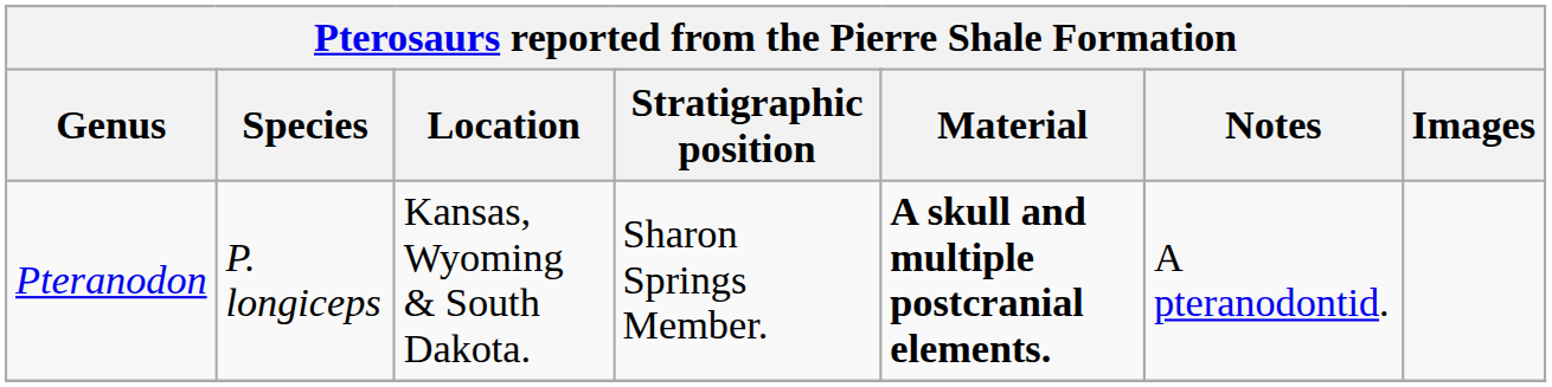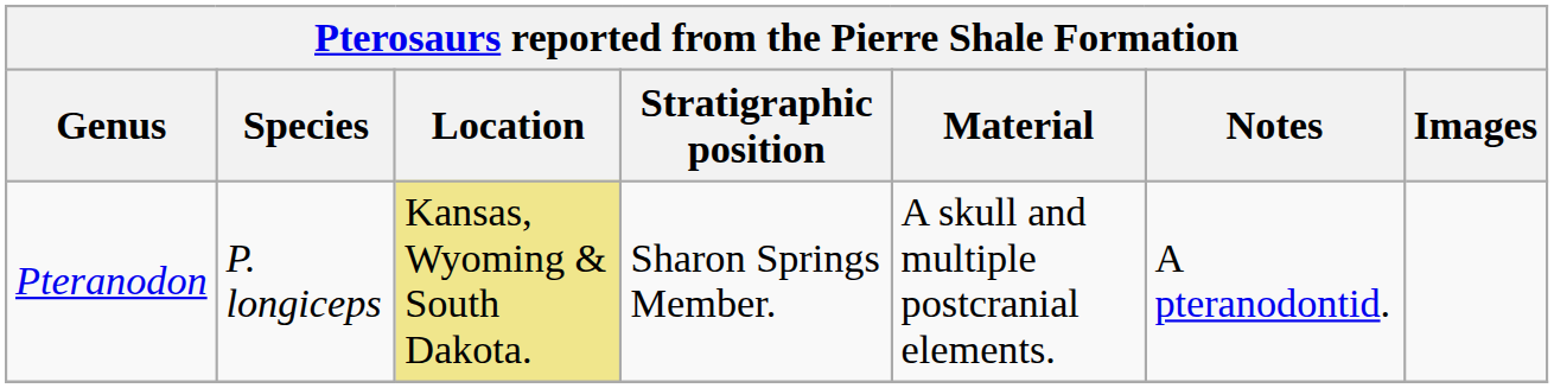Pteranodon | Location: no background -> khaki background
Pteranodon | Material: bold -> normal
